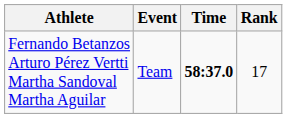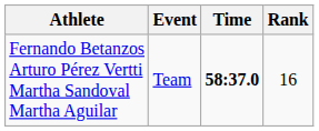row 2 | Rank: 17 -> 16
